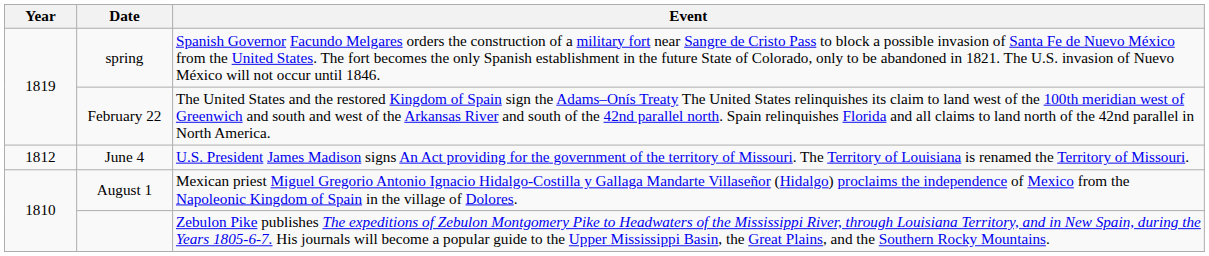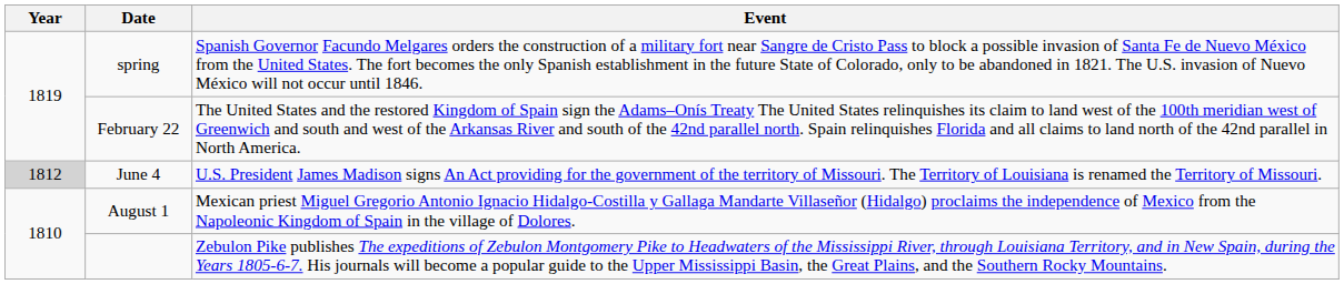June 4 | Year: no background -> lightgrey background
